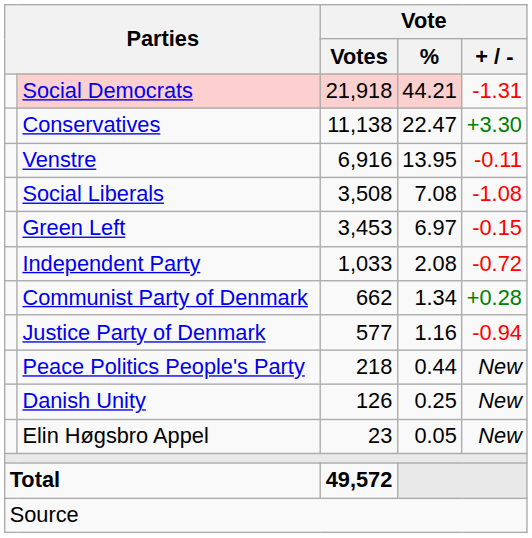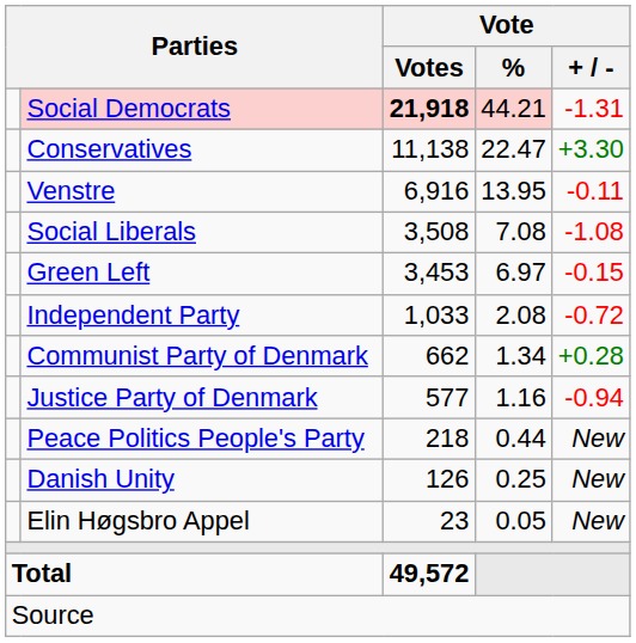Social Democrats | Vote / Votes: normal -> bold
